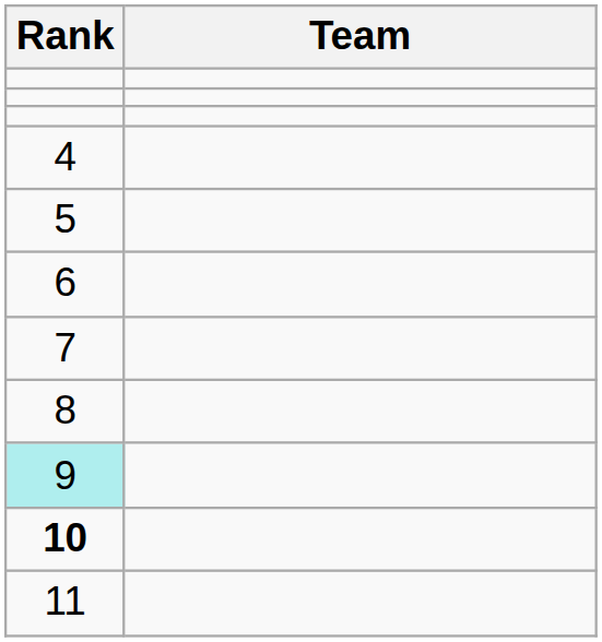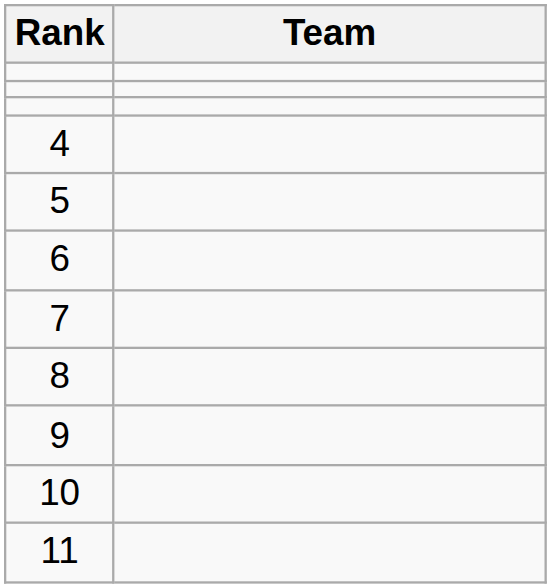row 10 | Rank: paleturquoise background -> no background
row 11 | Rank: bold -> normal
